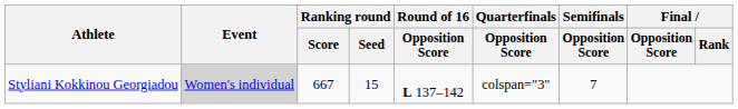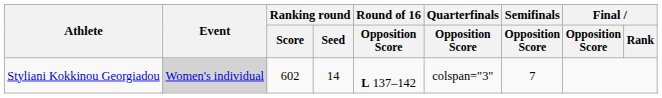Styliani Kokkinou Georgiadou | Ranking round / Score: 667 -> 602
Styliani Kokkinou Georgiadou | Ranking round / Seed: 15 -> 14
